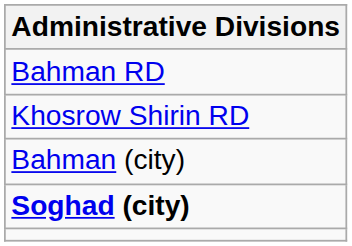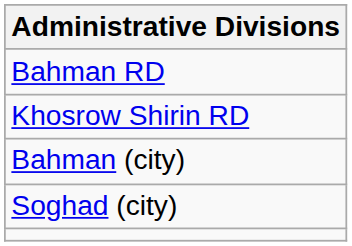row 5 | column 1: bold -> normal
